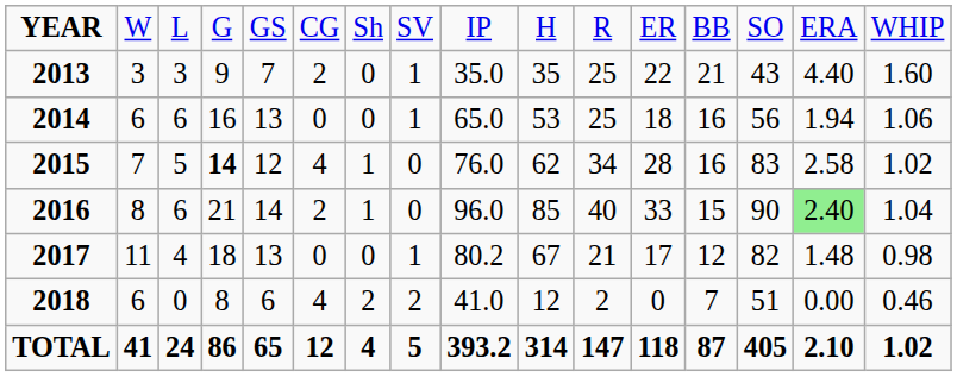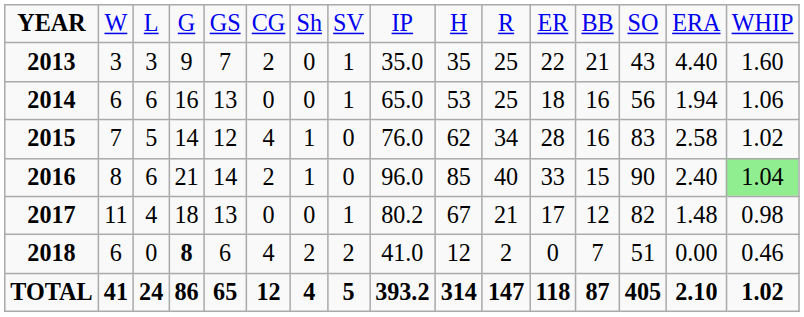2015 | column 4: bold -> normal
2016 | column 15: lightgreen background -> no background
2016 | column 16: no background -> lightgreen background
2018 | column 4: normal -> bold
